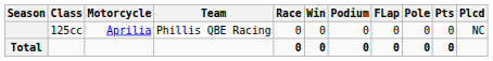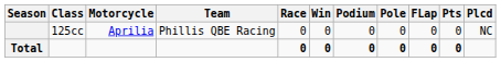columns swapped: Pole <-> FLap
